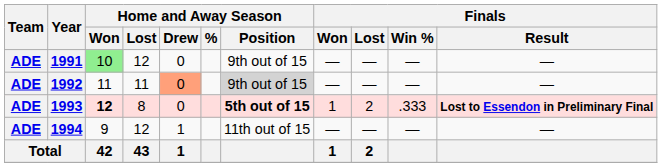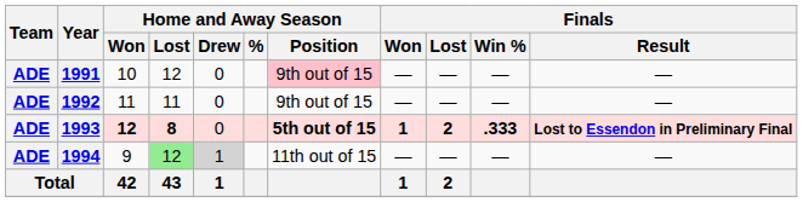1991 | Home and Away Season / Won: lightgreen background -> no background
1991 | Home and Away Season / Position: no background -> pink background
1992 | Home and Away Season / Drew: lightsalmon background -> no background
1992 | Home and Away Season / Position: lightgrey background -> no background
1993 | Home and Away Season / Lost: normal -> bold
1993 | Finals / Won: normal -> bold
1993 | Finals / Lost: normal -> bold
1993 | Finals / Win %: normal -> bold
1994 | Home and Away Season / Lost: no background -> lightgreen background
1994 | Home and Away Season / Drew: no background -> lightgrey background
